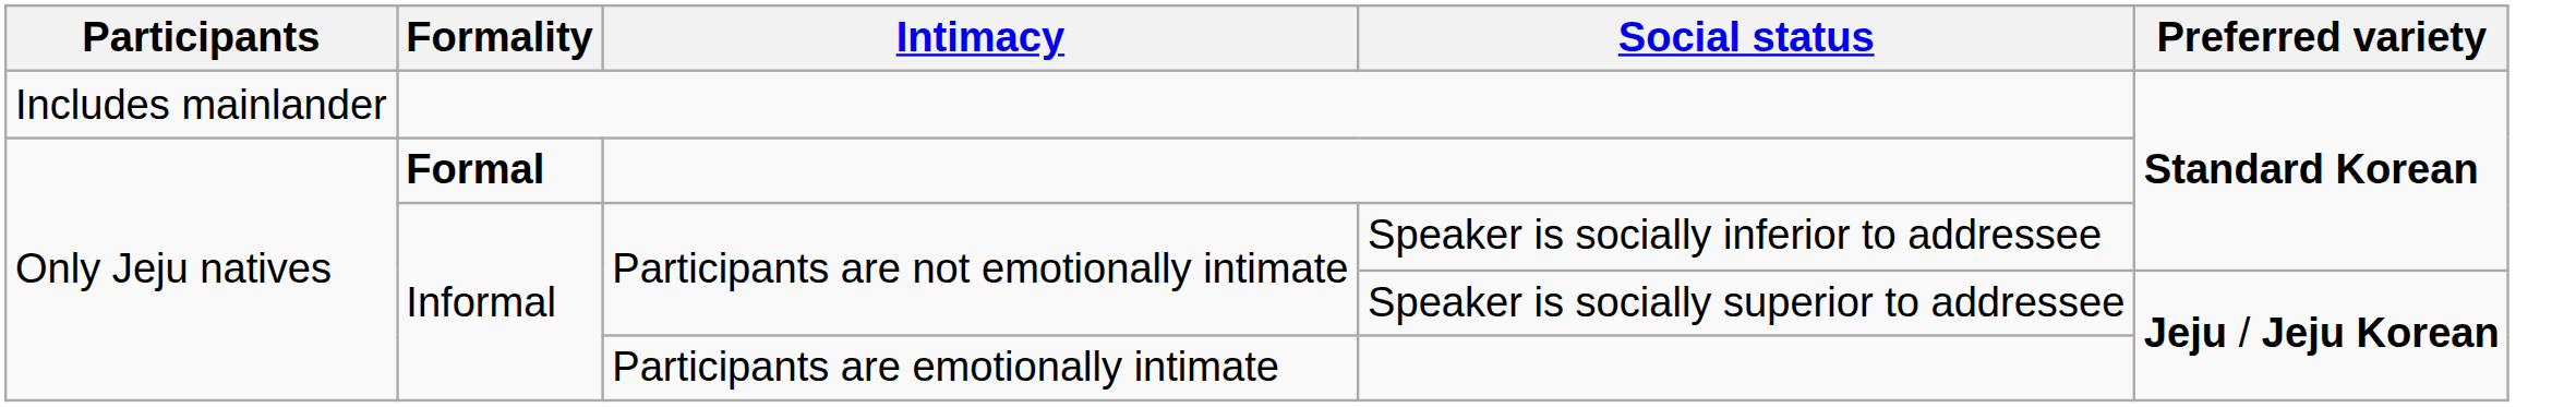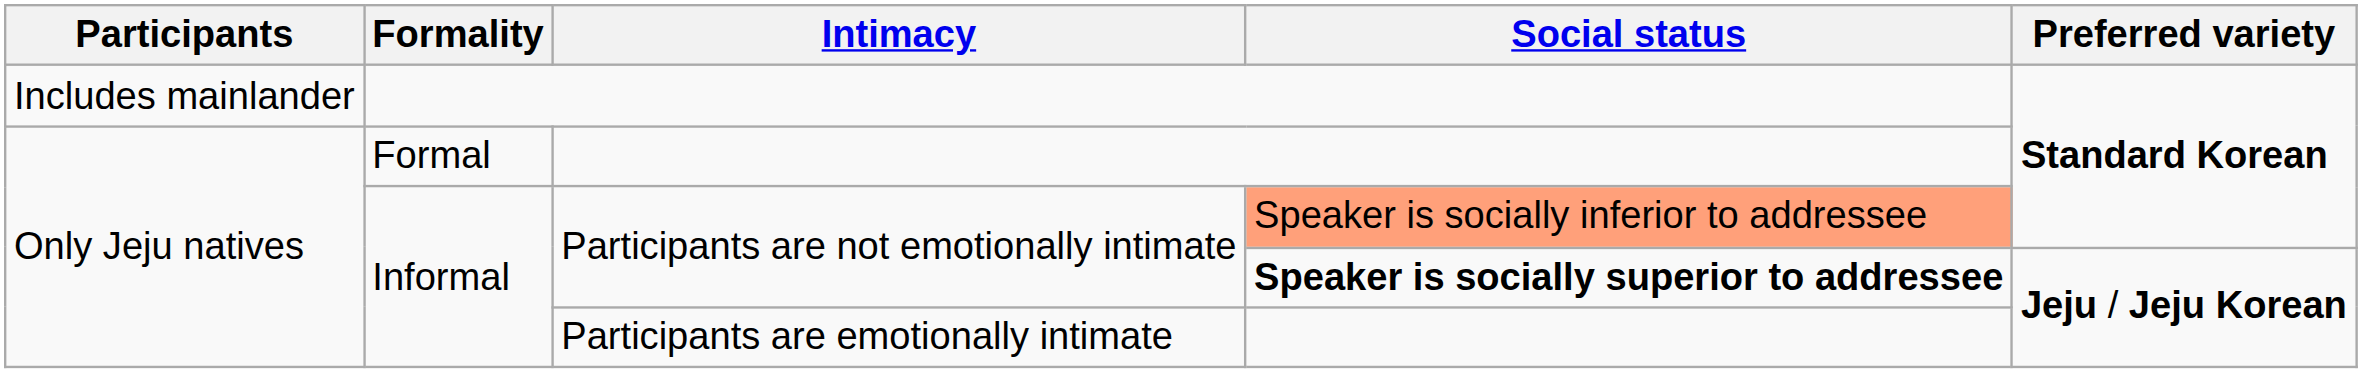Formal | Formality: bold -> normal
Informal / Speaker is socially inferior to addressee | Social status: no background -> lightsalmon background
Informal / Speaker is socially superior to addressee | Social status: normal -> bold
